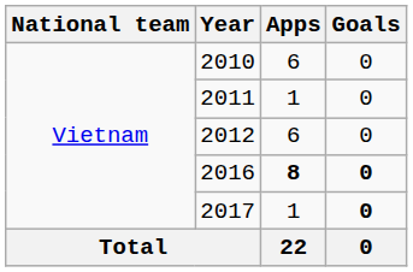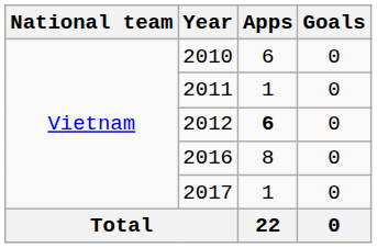2012 | Apps: normal -> bold
2016 | Apps: bold -> normal
2016 | Goals: bold -> normal
2017 | Goals: bold -> normal
